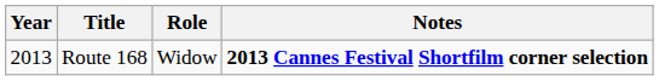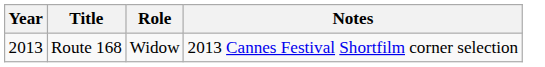Route 168 | Notes: bold -> normal
